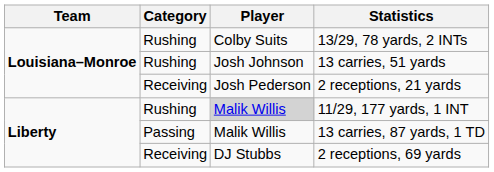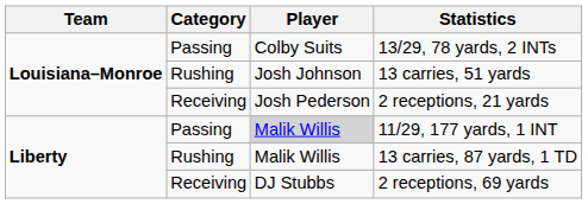13/29, 78 yards, 2 INTs | Category: Rushing -> Passing
11/29, 177 yards, 1 INT | Category: Rushing -> Passing
13 carries, 87 yards, 1 TD | Category: Passing -> Rushing
